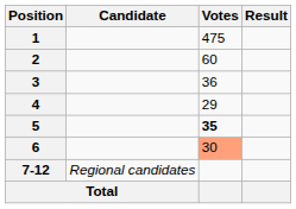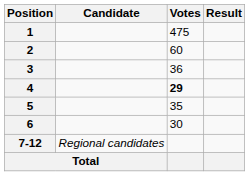4 | Votes: normal -> bold
5 | Votes: bold -> normal
6 | Votes: lightsalmon background -> no background
